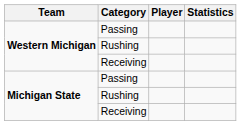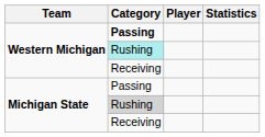Western Michigan / Passing | Category: normal -> bold
Western Michigan / Rushing | Category: no background -> paleturquoise background
Michigan State / Rushing | Category: no background -> lightgrey background
